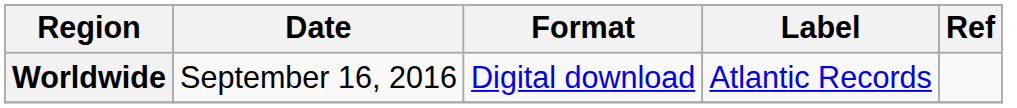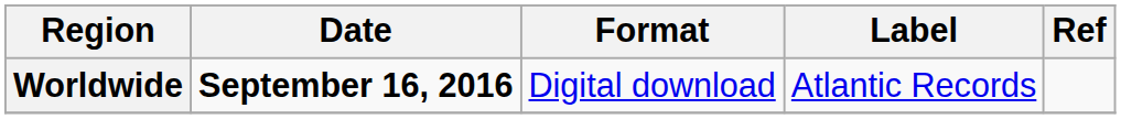Worldwide | Date: normal -> bold
